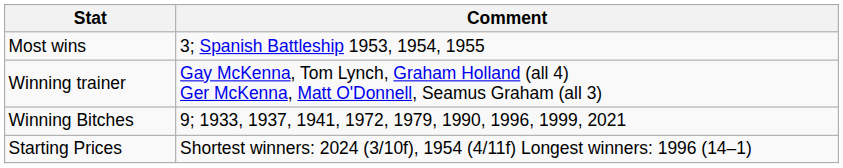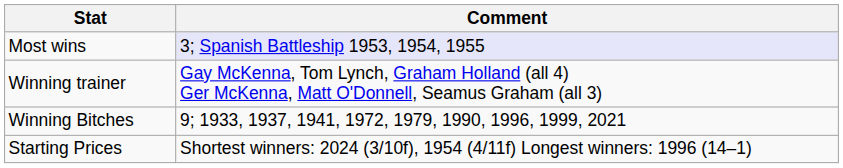Most wins | Comment: no background -> lavender background
